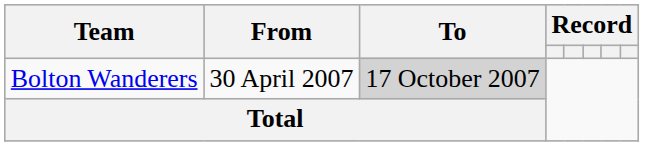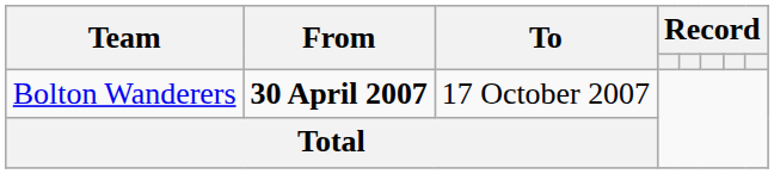Bolton Wanderers | From: normal -> bold
Bolton Wanderers | To: lightgrey background -> no background
